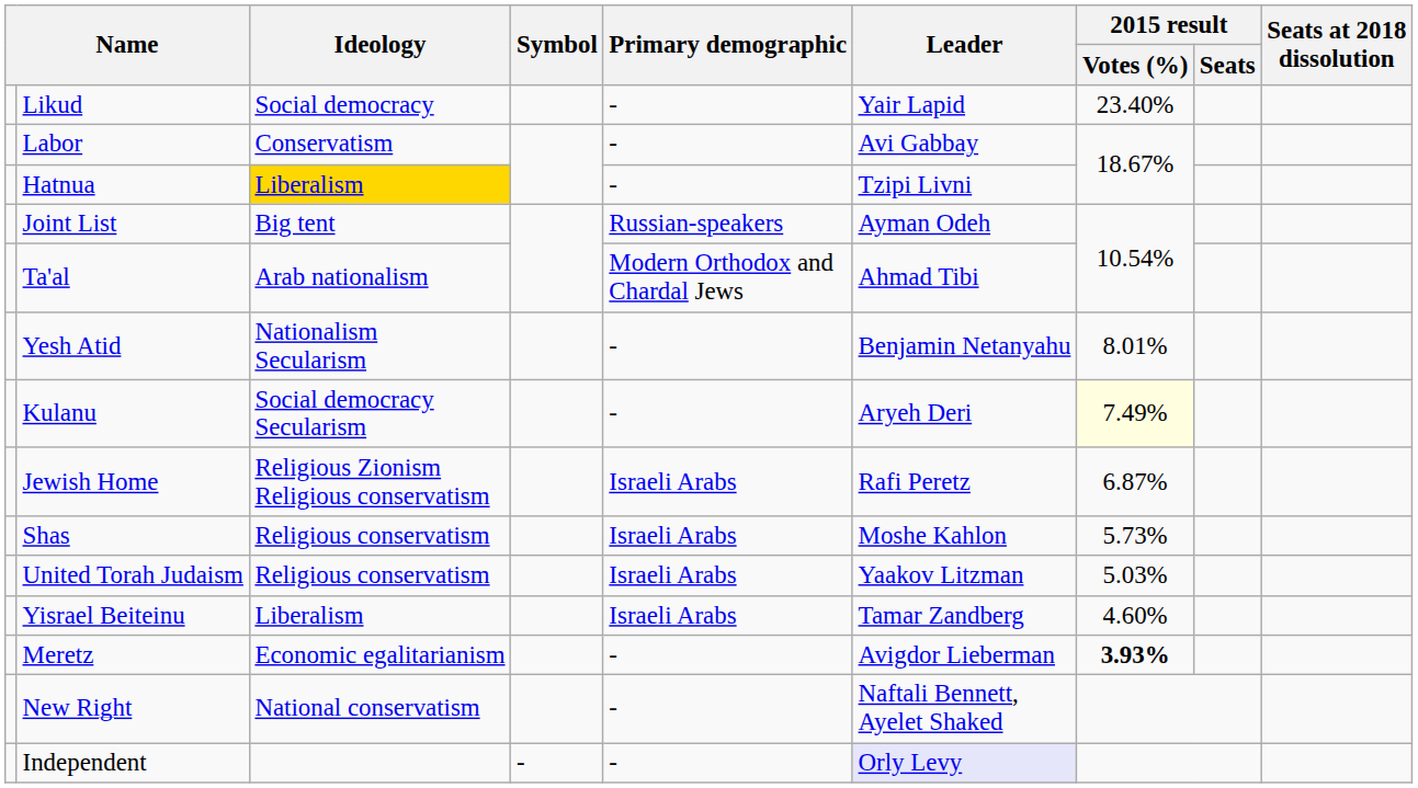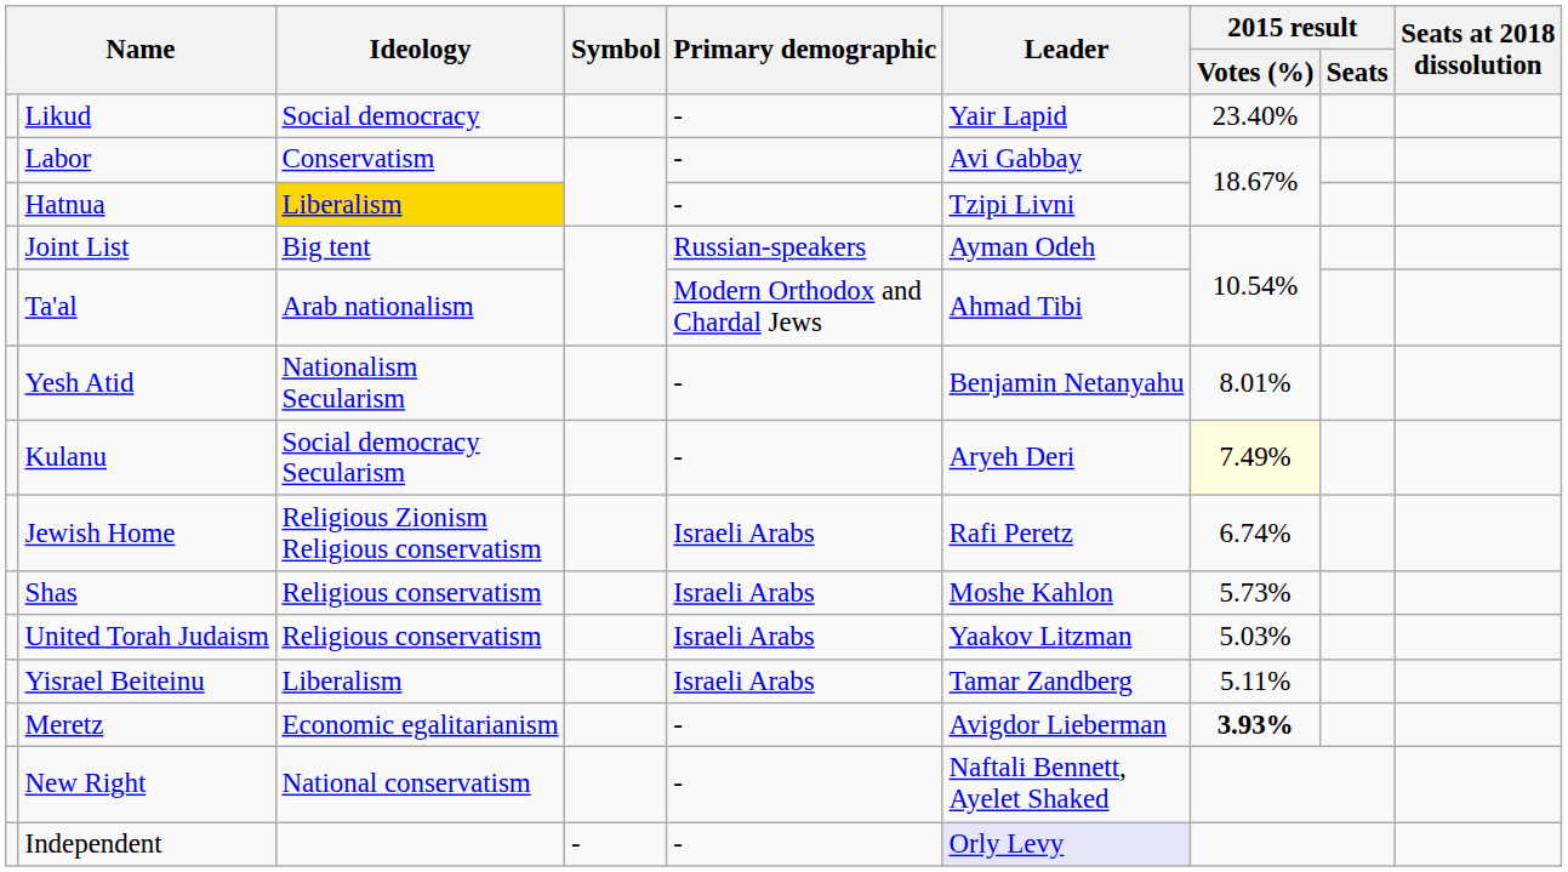Jewish Home | 2015 result / Votes (%): 6.87% -> 6.74%
Yisrael Beiteinu | 2015 result / Votes (%): 4.60% -> 5.11%
